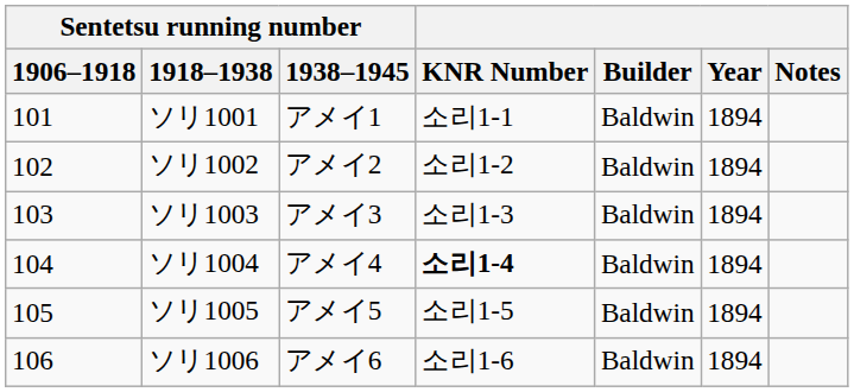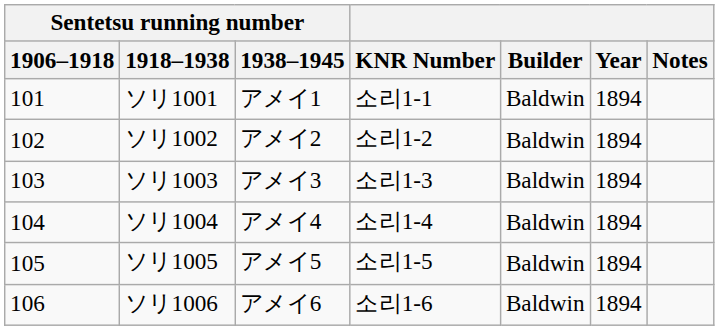ソリ1004 | KNR Number: bold -> normal
